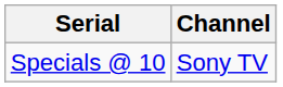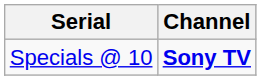Specials @ 10 | Channel: normal -> bold
